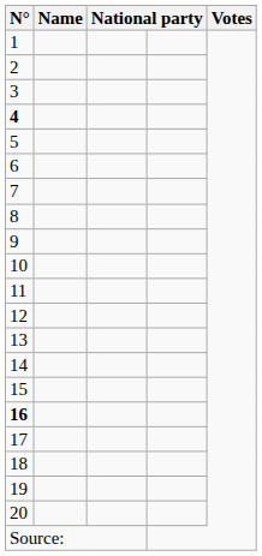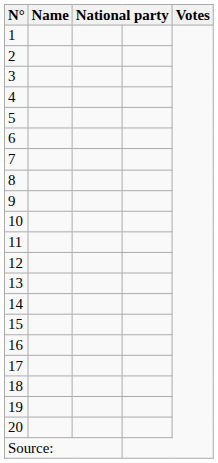4 | N°: bold -> normal
16 | N°: bold -> normal
